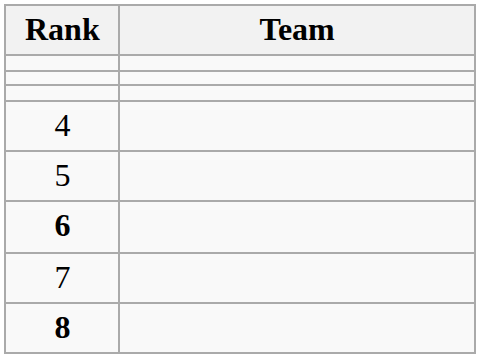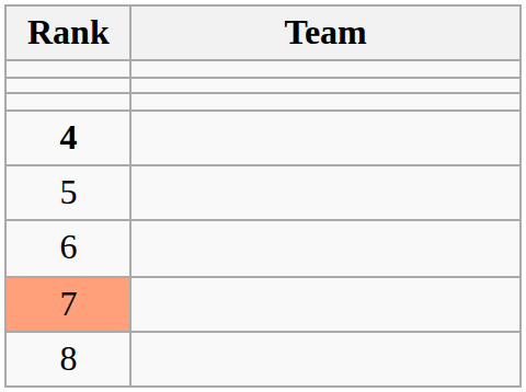row 5 | Rank: normal -> bold
row 7 | Rank: bold -> normal
row 8 | Rank: no background -> lightsalmon background
row 9 | Rank: bold -> normal
